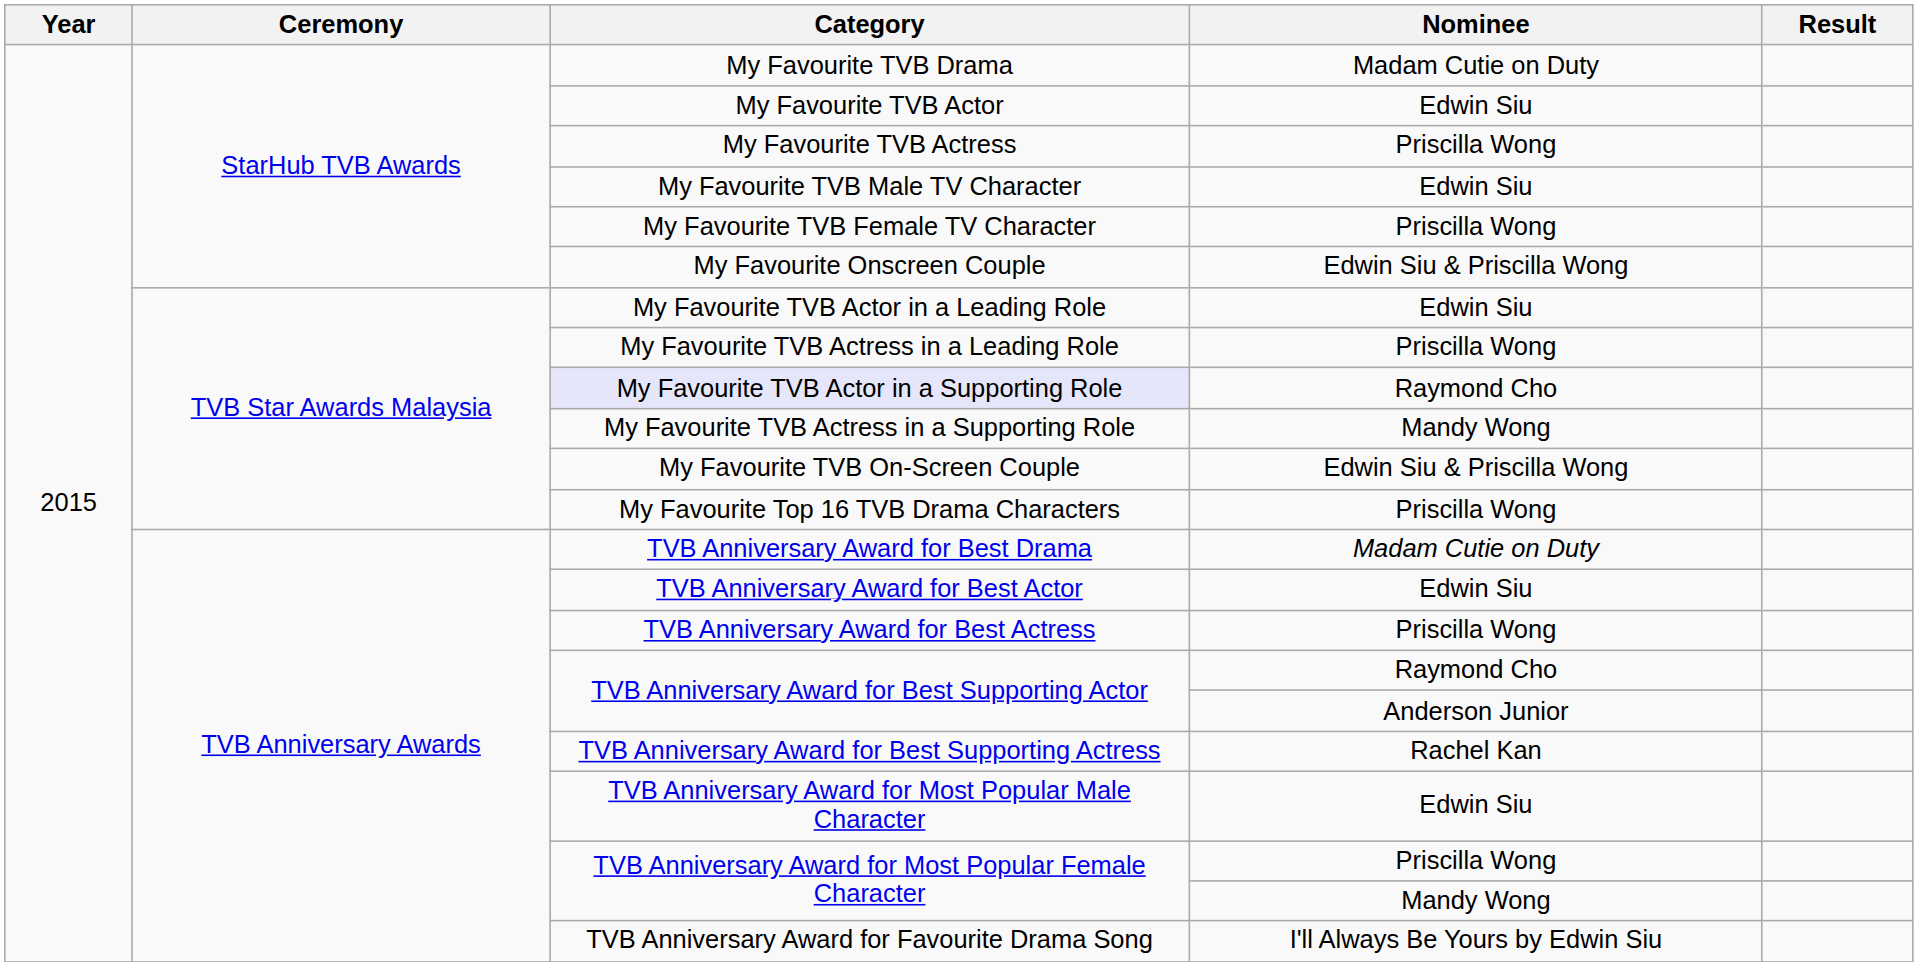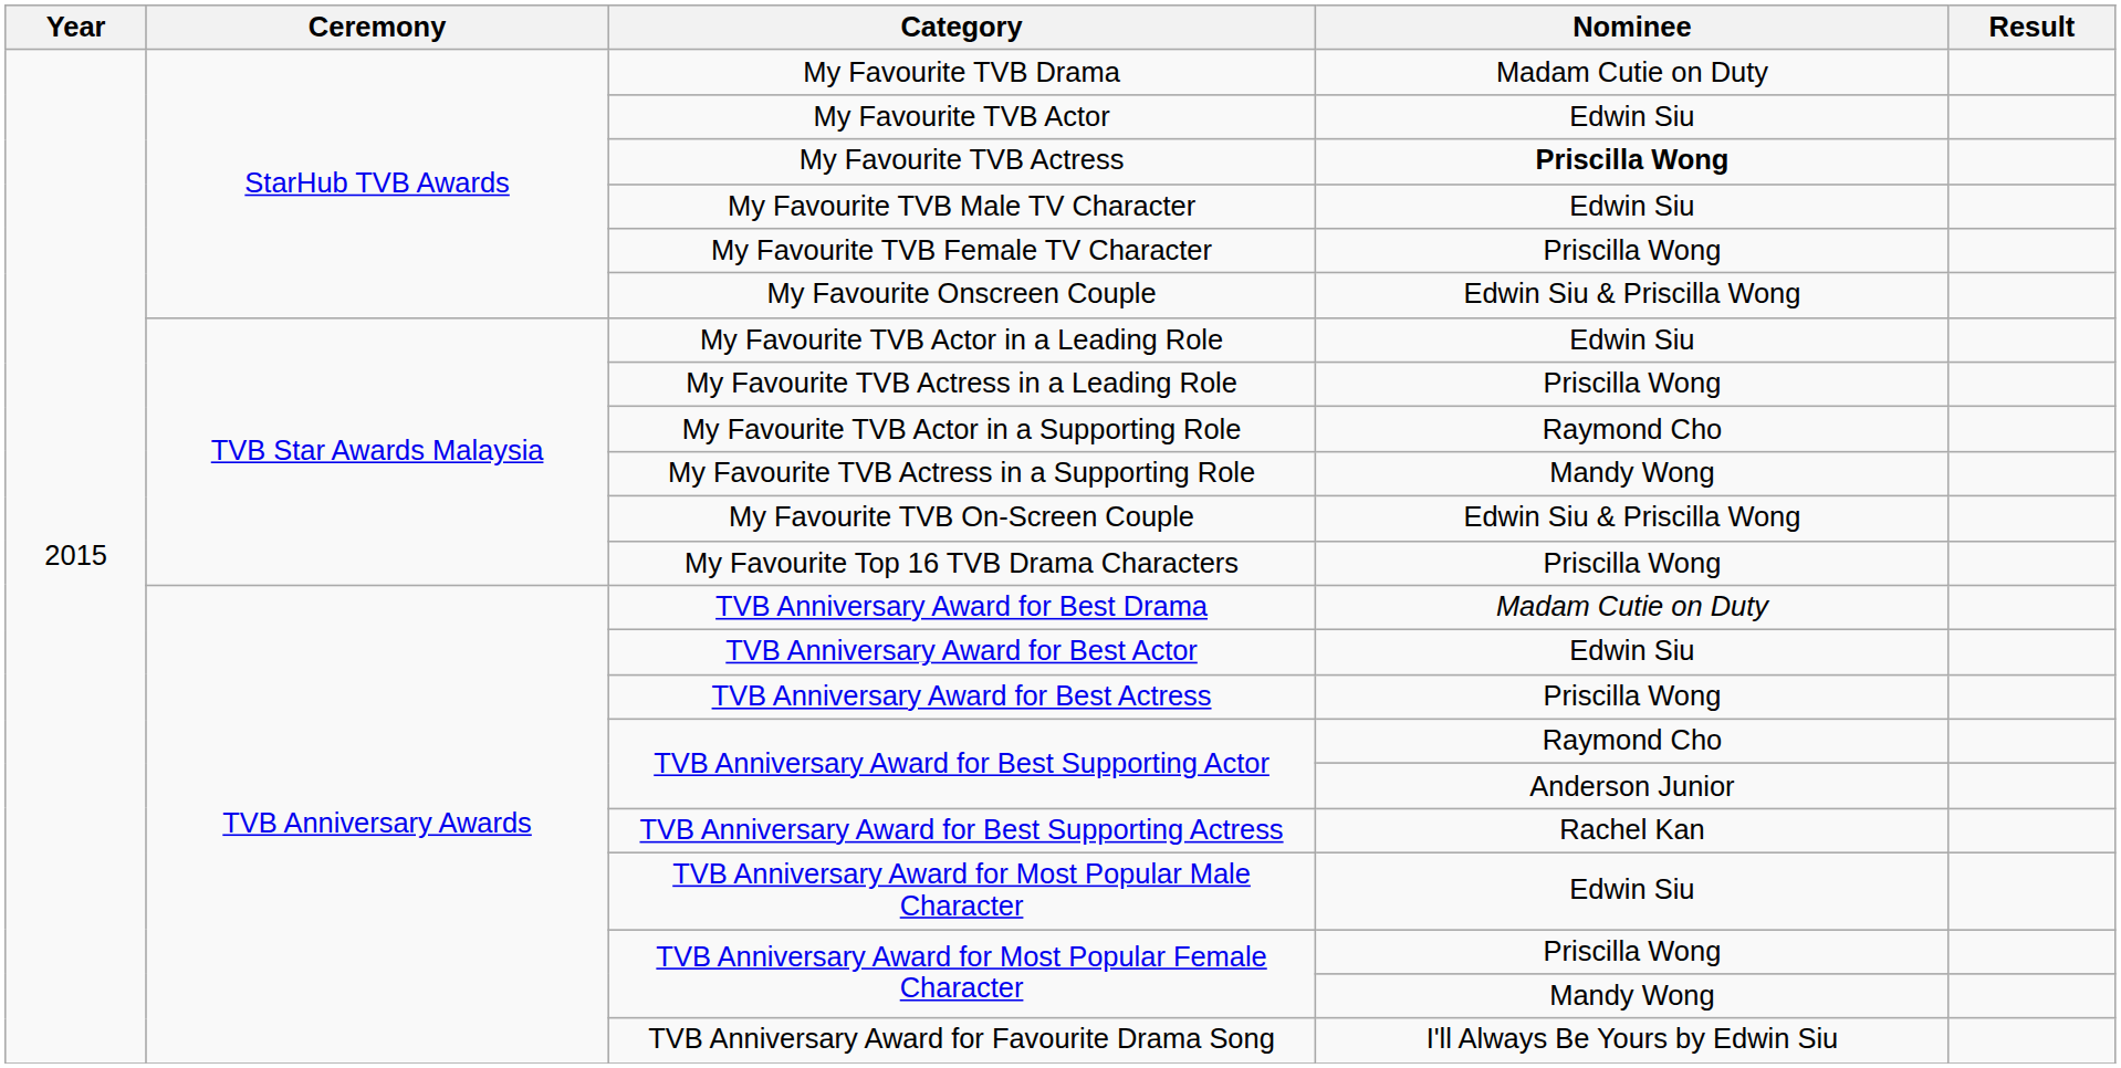My Favourite TVB Actress | Nominee: normal -> bold
My Favourite TVB Actor in a Supporting Role | Category: lavender background -> no background
